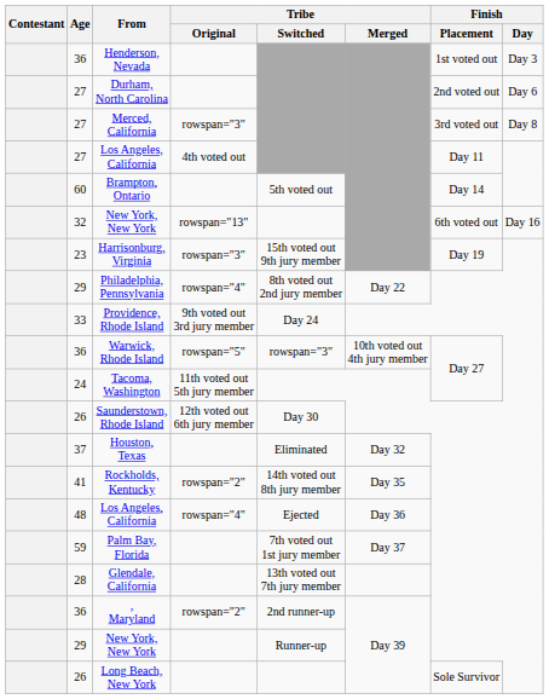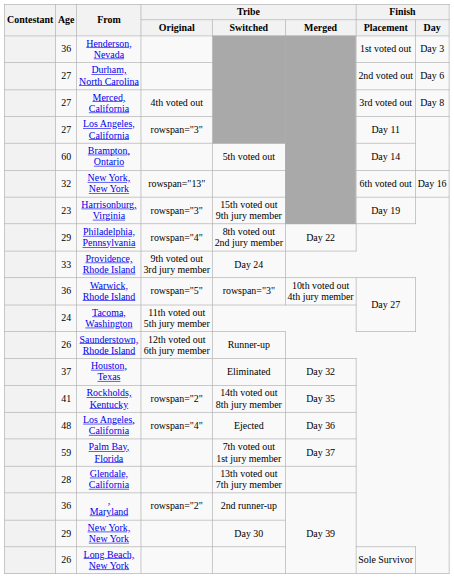Merced, California | Tribe / Original: rowspan="3" -> 4th voted out
27 / Los Angeles, California | Tribe / Original: 4th voted out -> rowspan="3"
Saunderstown, Rhode Island | Tribe / Switched: Day 30 -> Runner-up
29 / New York, New York | Tribe / Switched: Runner-up -> Day 30
